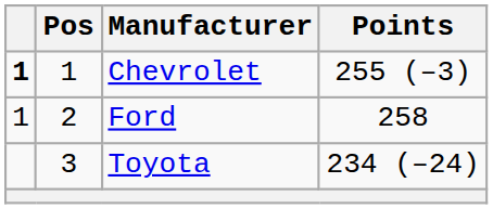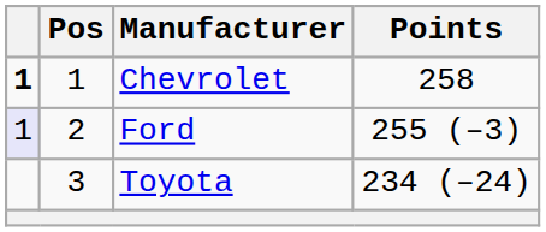Chevrolet | Points: 255 (–3) -> 258
Ford | column 1: no background -> lavender background
Ford | Points: 258 -> 255 (–3)
